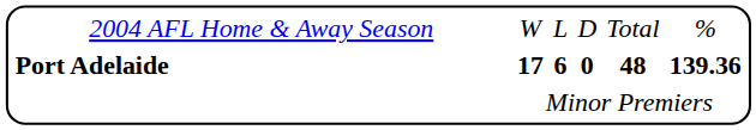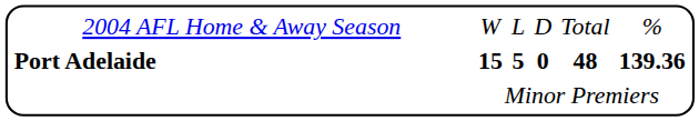Port Adelaide | column 2: 17 -> 15
Port Adelaide | column 3: 6 -> 5
